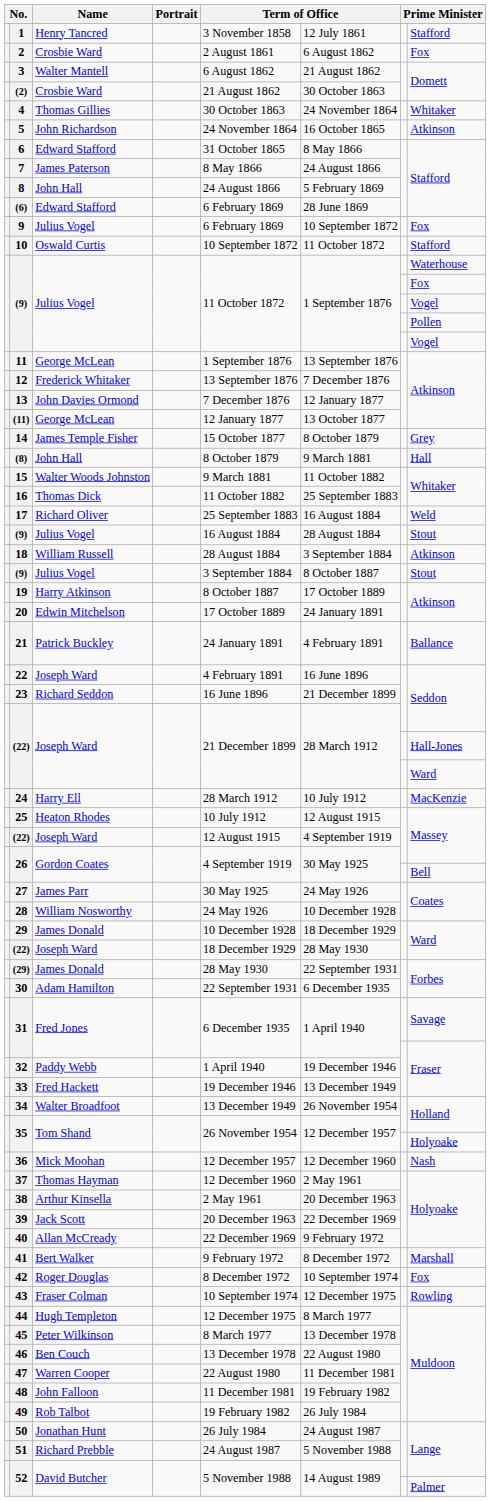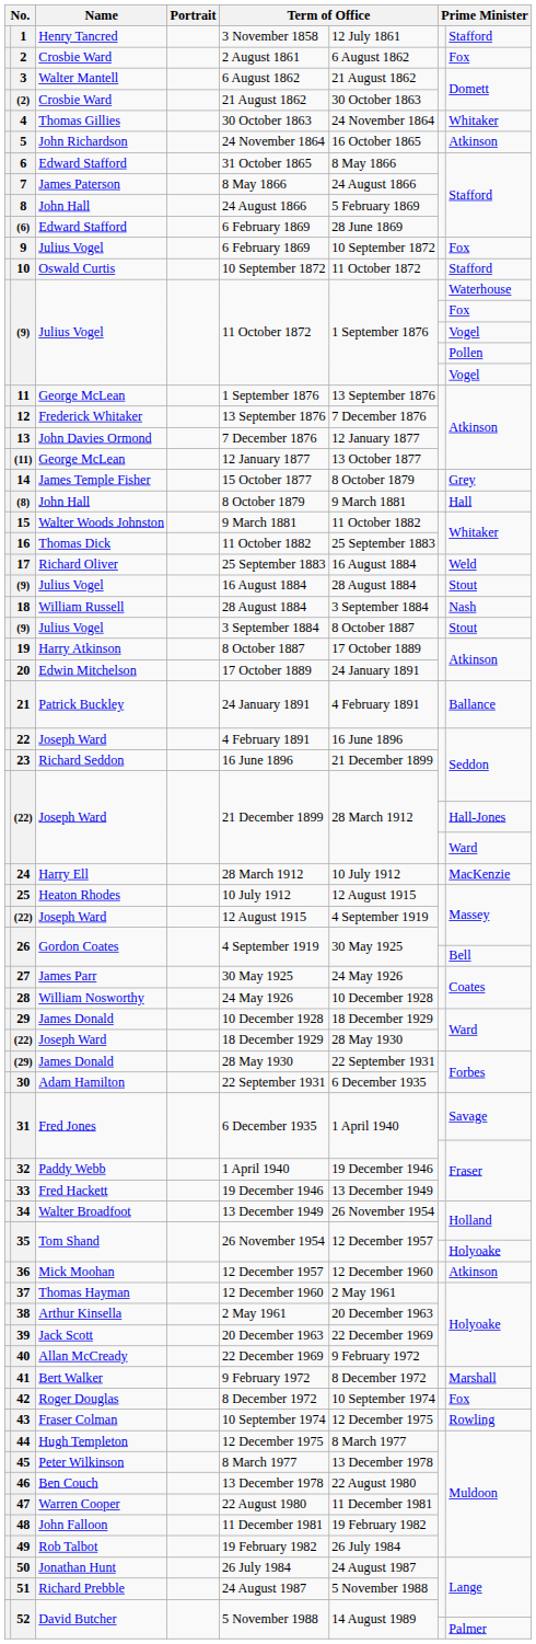18 | column 8: Atkinson -> Nash
36 | column 8: Nash -> Atkinson
